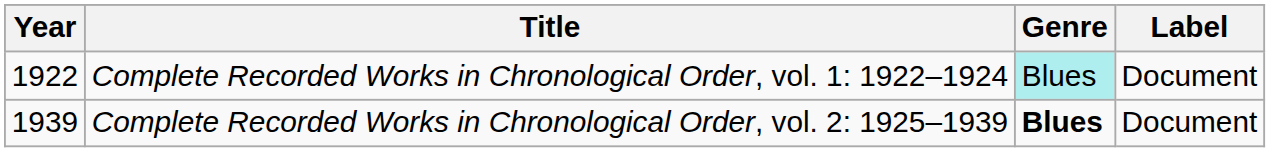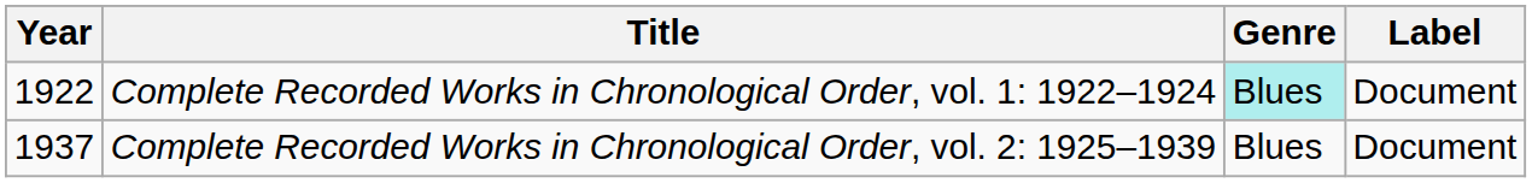row 3 | Year: 1939 -> 1937
row 3 | Genre: bold -> normal
